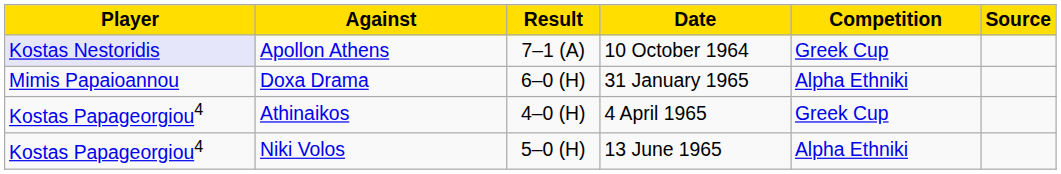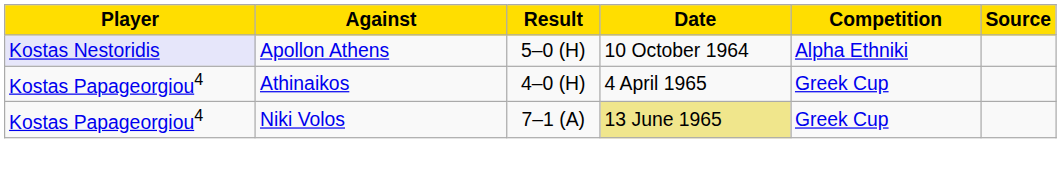Apollon Athens | Result: 7–1 (A) -> 5–0 (H)
Apollon Athens | Competition: Greek Cup -> Alpha Ethniki
- row: Mimis Papaioannou | Doxa Drama | 6–0 (H) | 31 January 1965 | Alpha Ethniki
Niki Volos | Result: 5–0 (H) -> 7–1 (A)
Niki Volos | Date: no background -> khaki background
Niki Volos | Competition: Alpha Ethniki -> Greek Cup
